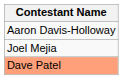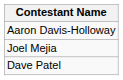row 4 | column 1: lightsalmon background -> no background
